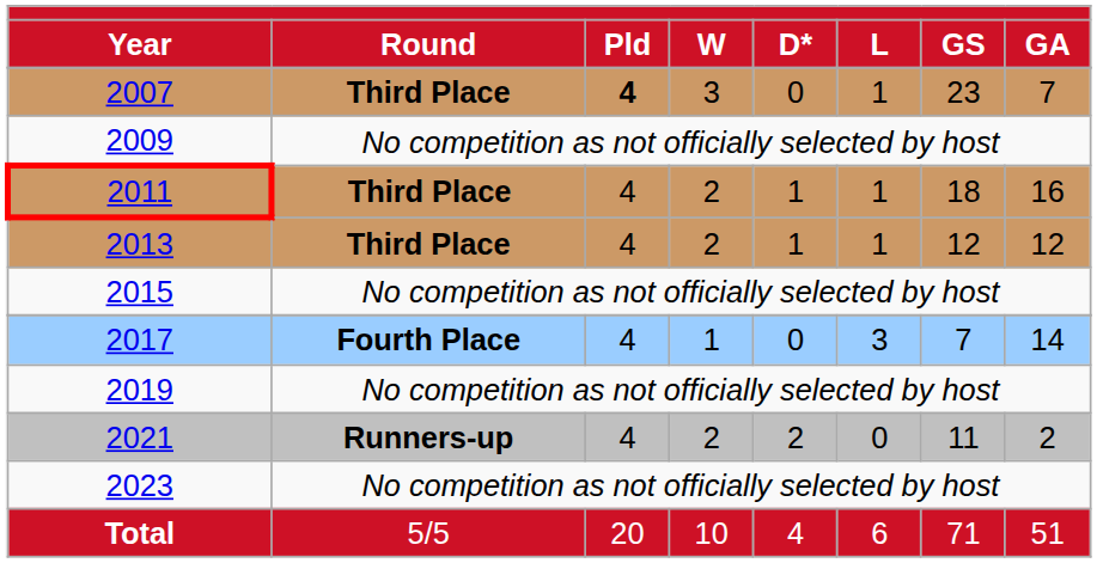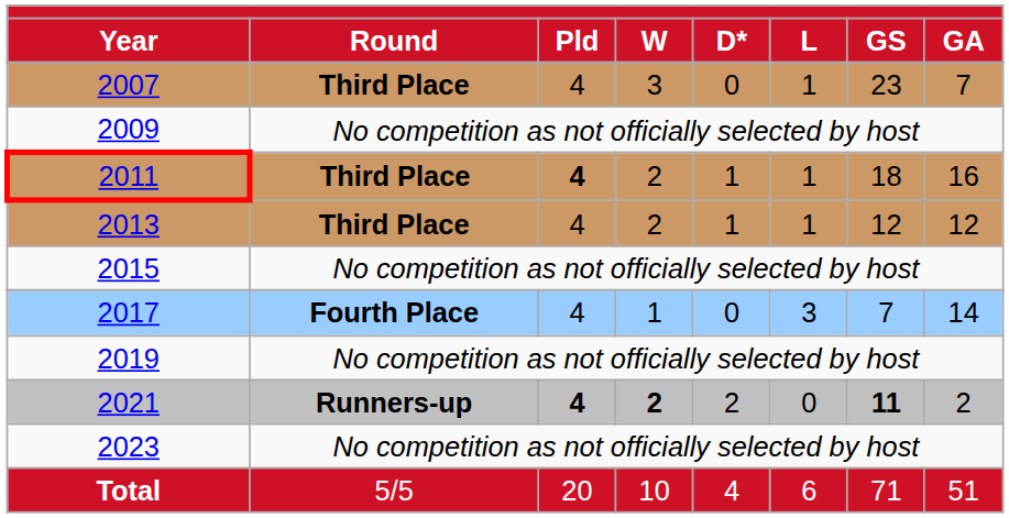2007 | Pld: bold -> normal
2011 | Pld: normal -> bold
2021 | Pld: normal -> bold
2021 | W: normal -> bold
2021 | GS: normal -> bold
